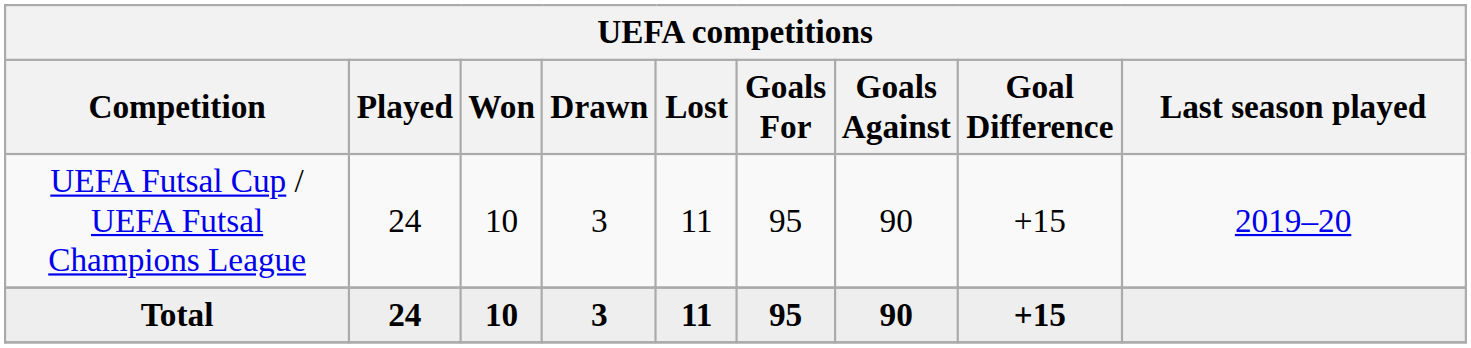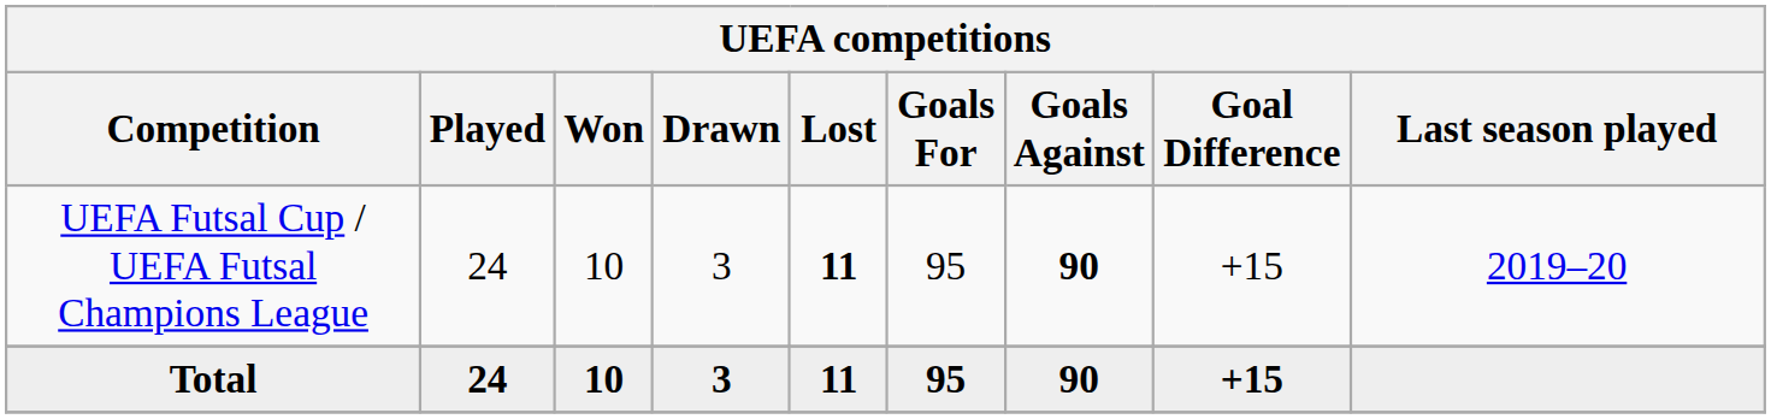UEFA Futsal Cup / UEFA Futsal Champions League | Lost: normal -> bold
UEFA Futsal Cup / UEFA Futsal Champions League | Goals Against: normal -> bold
